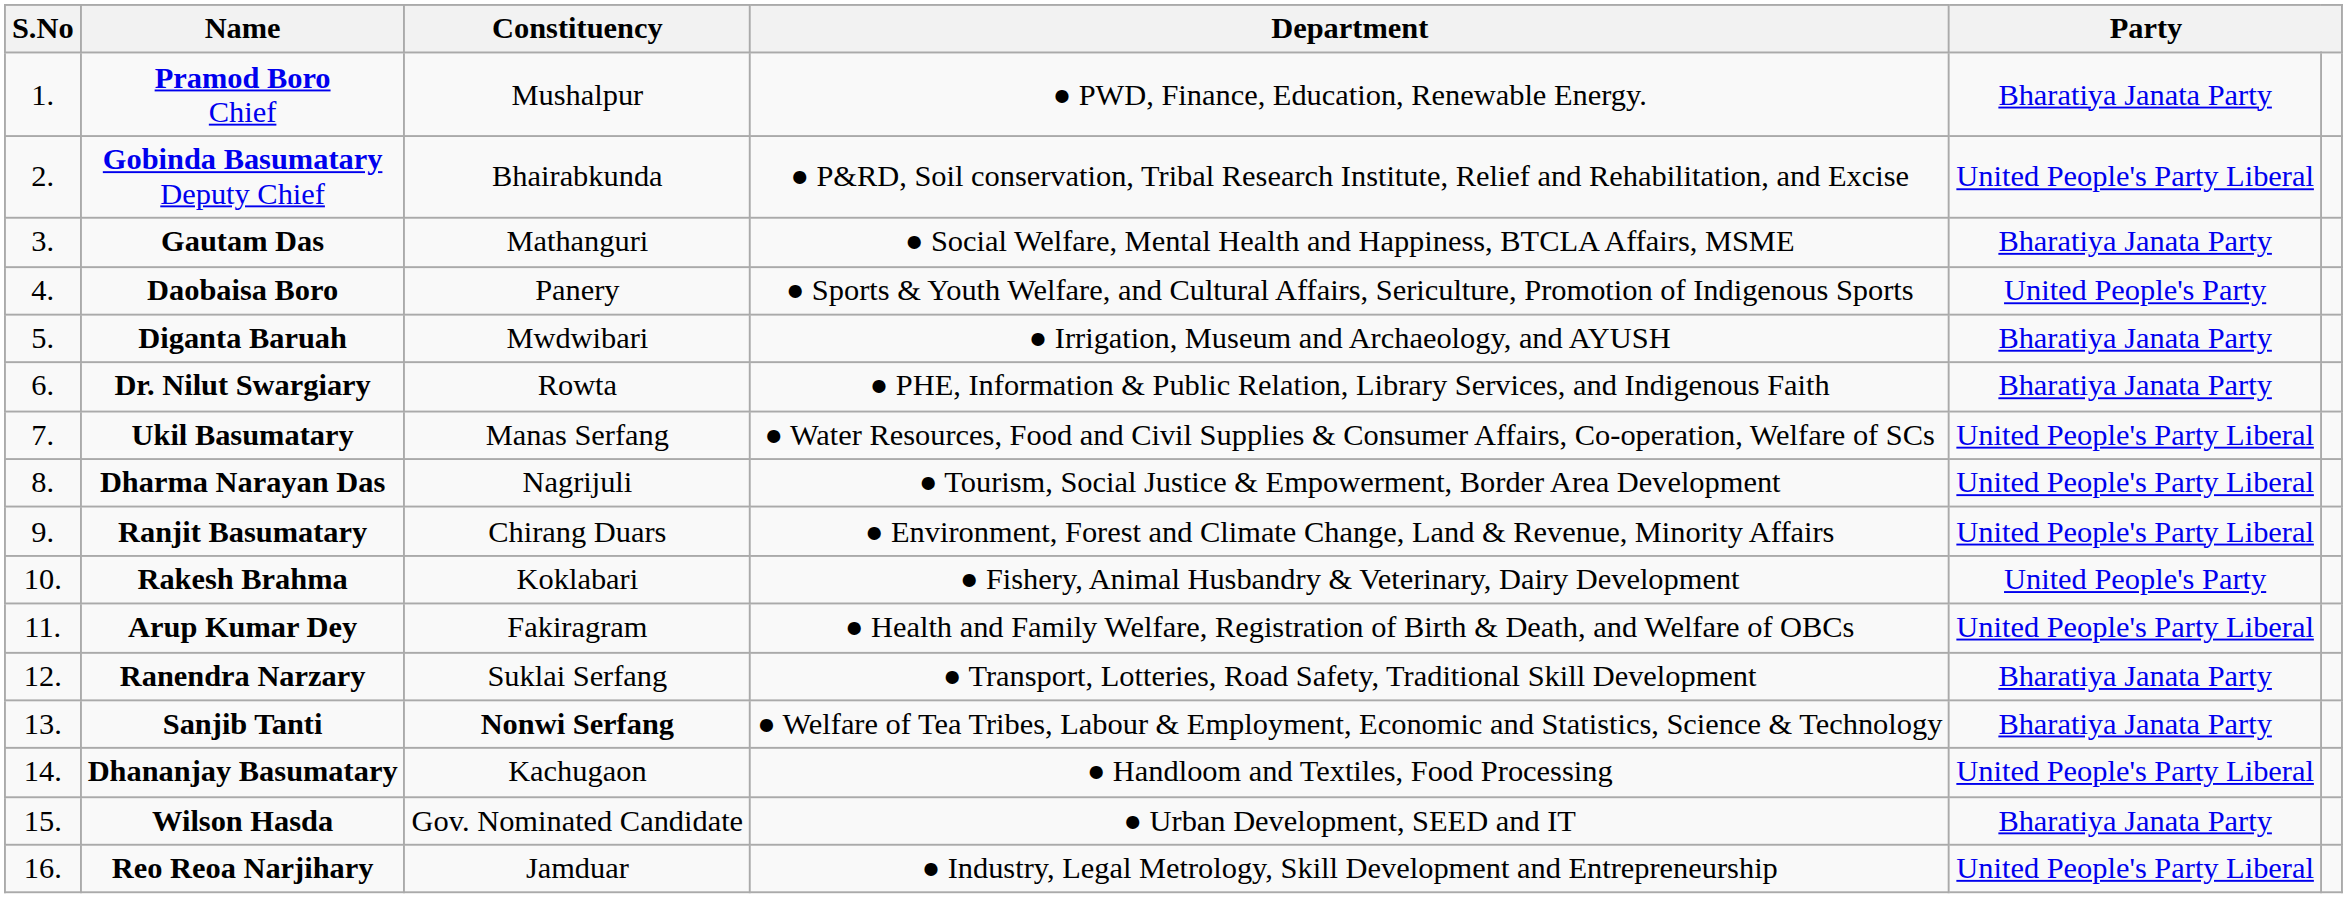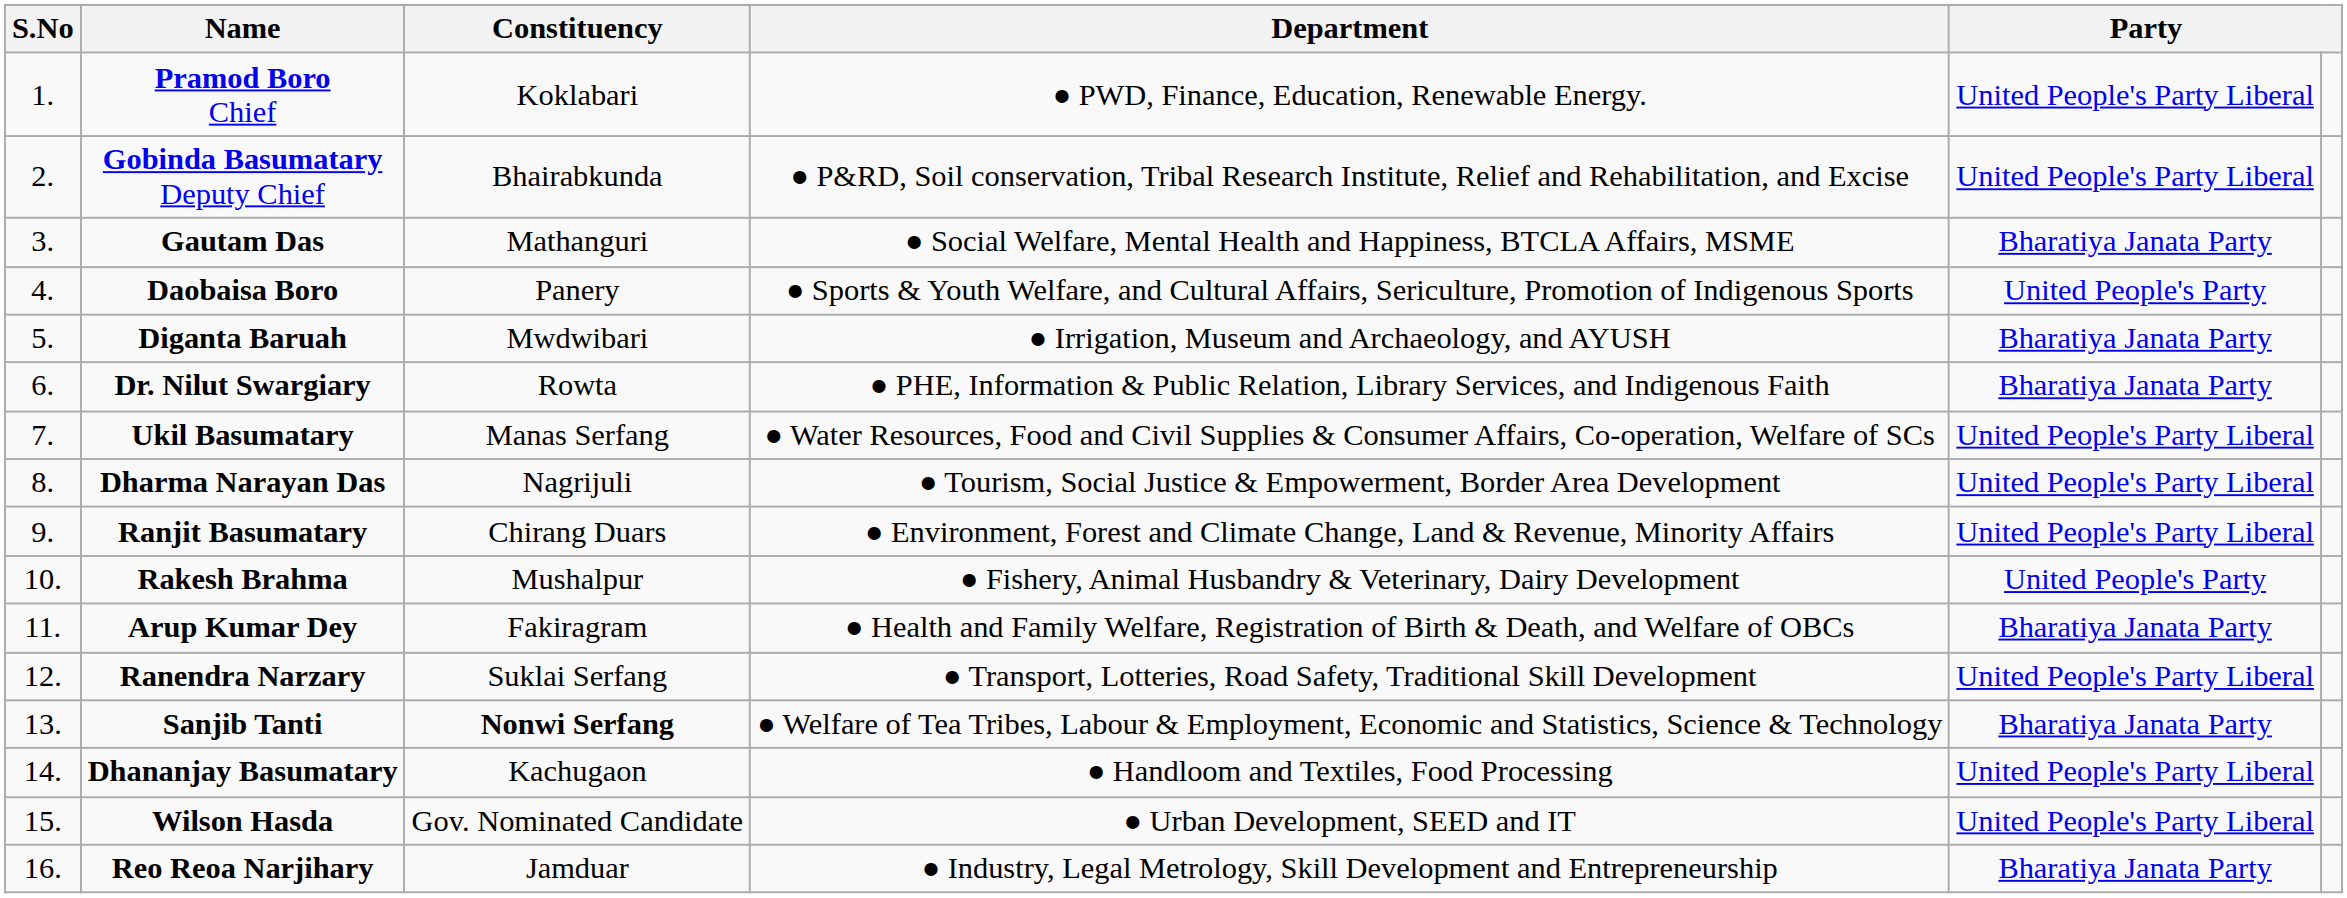Pramod Boro Chief | Constituency: Mushalpur -> Koklabari
Pramod Boro Chief | column 5: Bharatiya Janata Party -> United People's Party Liberal
Rakesh Brahma | Constituency: Koklabari -> Mushalpur
Arup Kumar Dey | column 5: United People's Party Liberal -> Bharatiya Janata Party
Ranendra Narzary | column 5: Bharatiya Janata Party -> United People's Party Liberal
Wilson Hasda | column 5: Bharatiya Janata Party -> United People's Party Liberal
Reo Reoa Narjihary | column 5: United People's Party Liberal -> Bharatiya Janata Party
